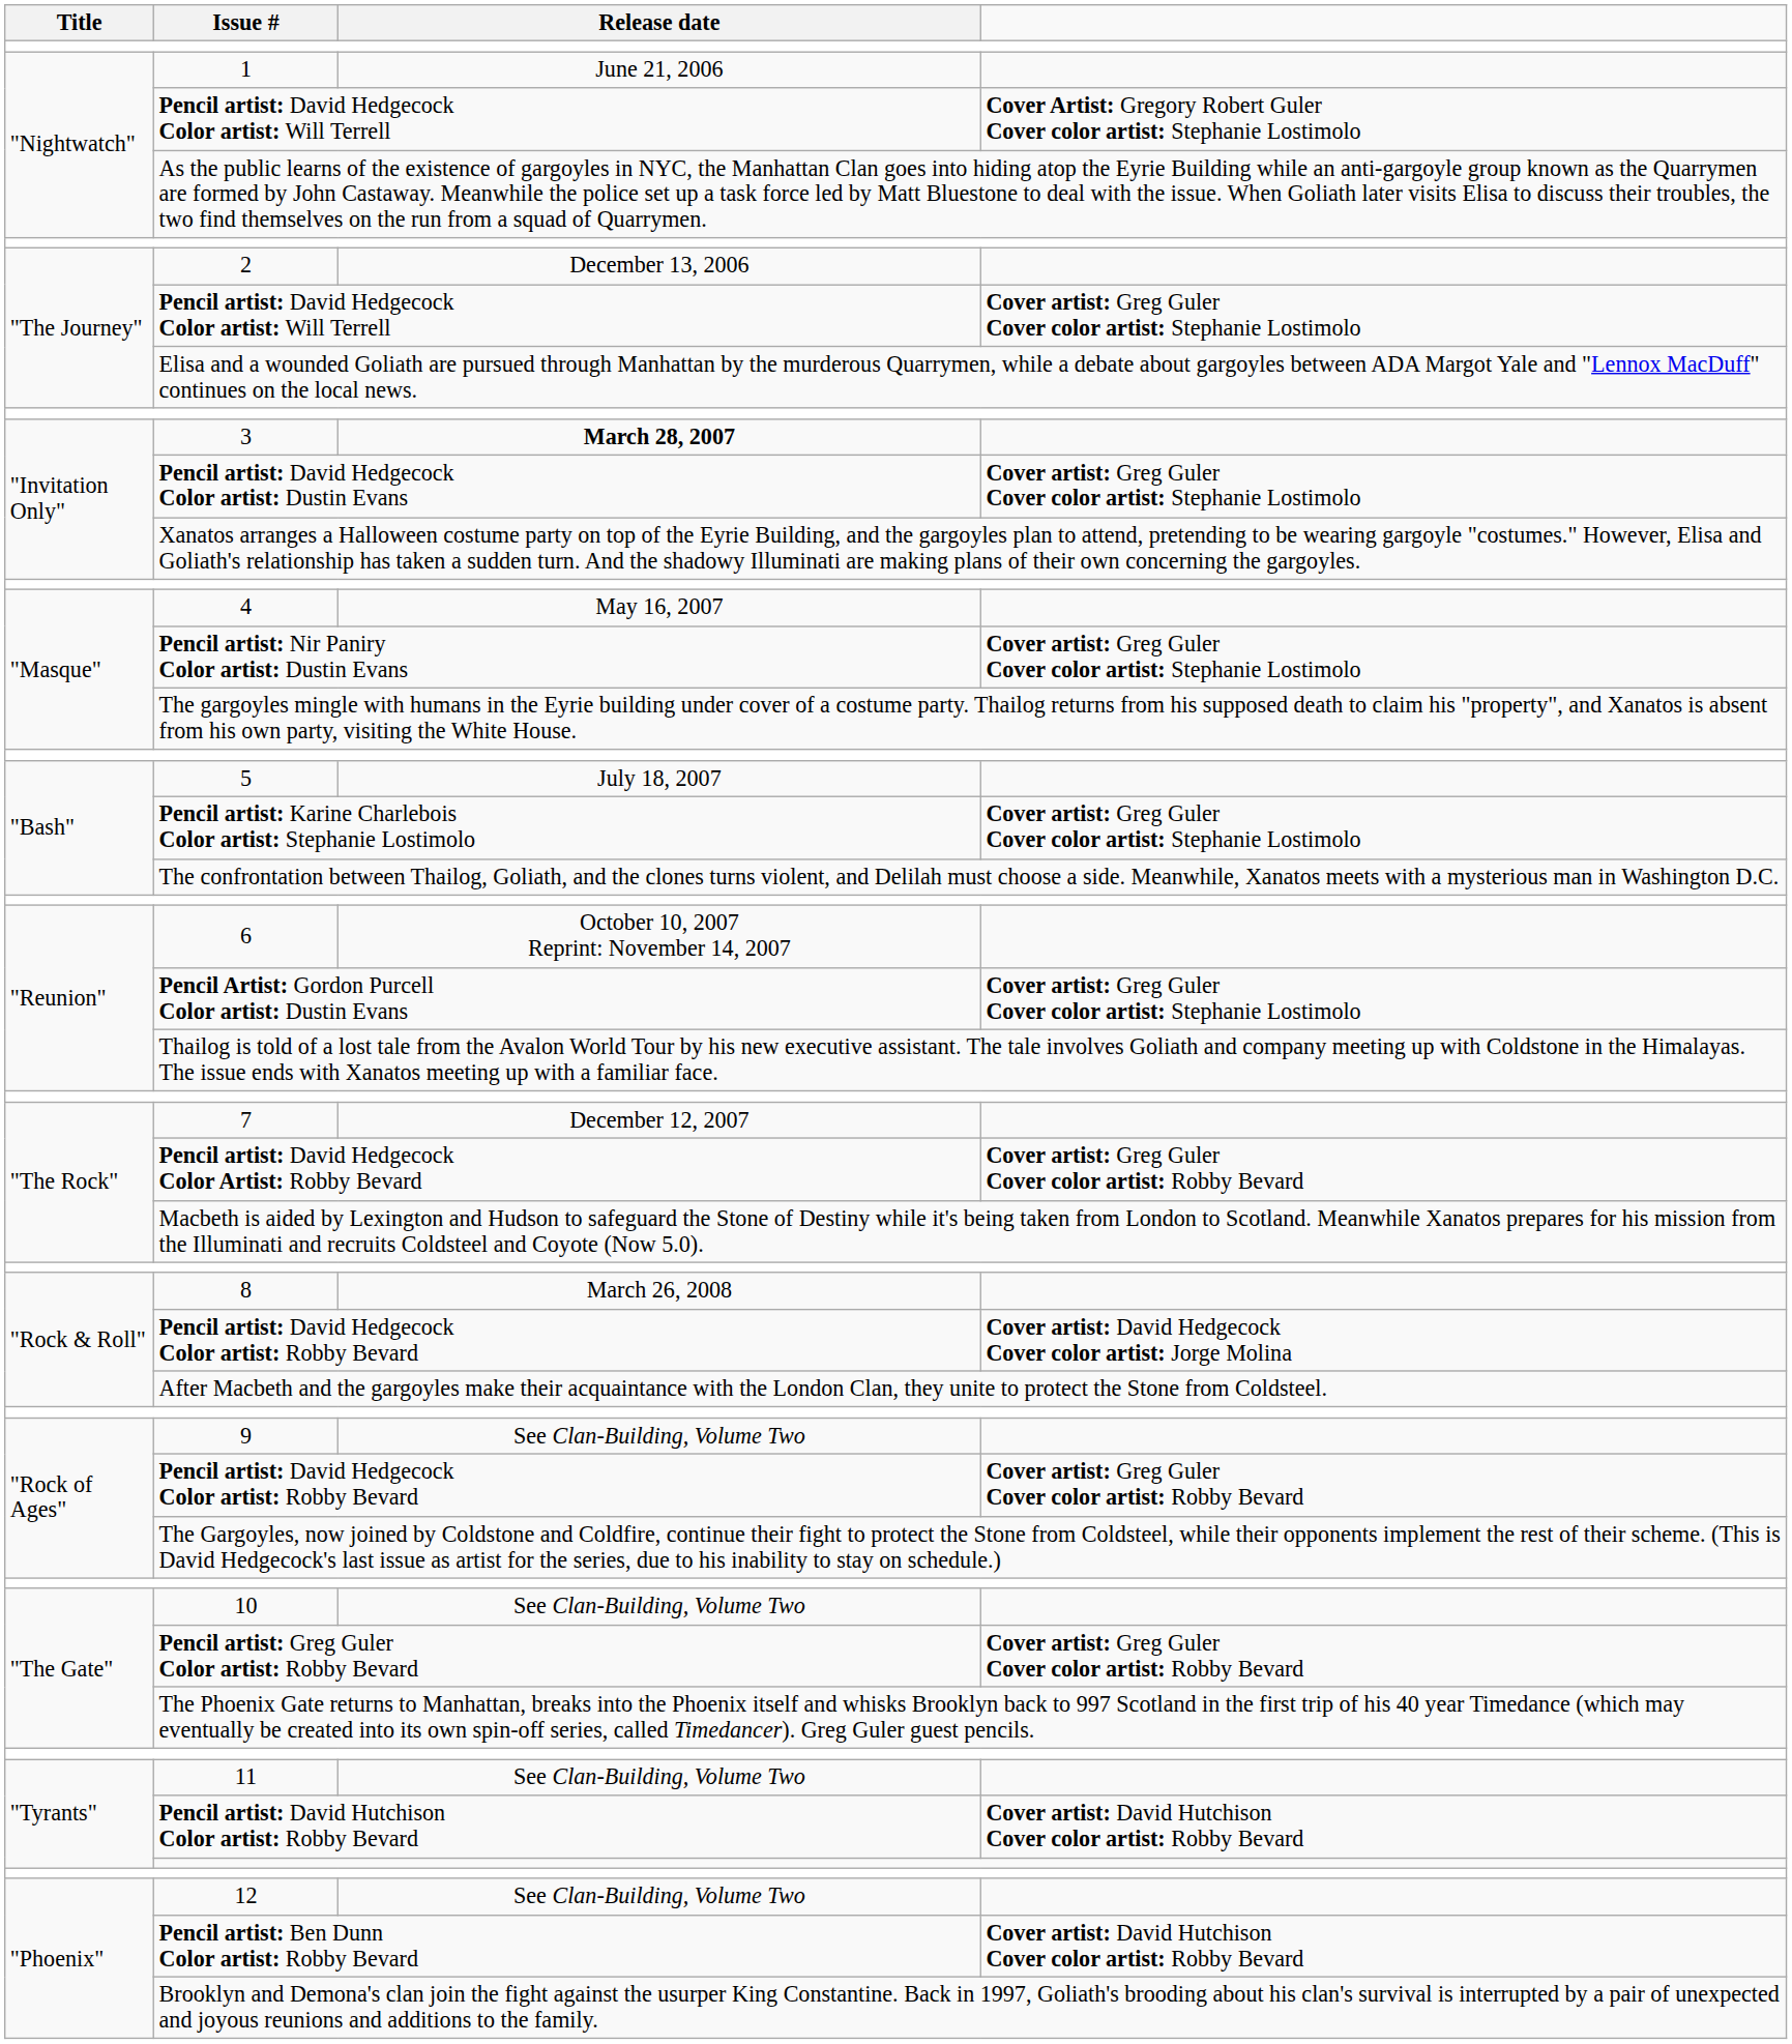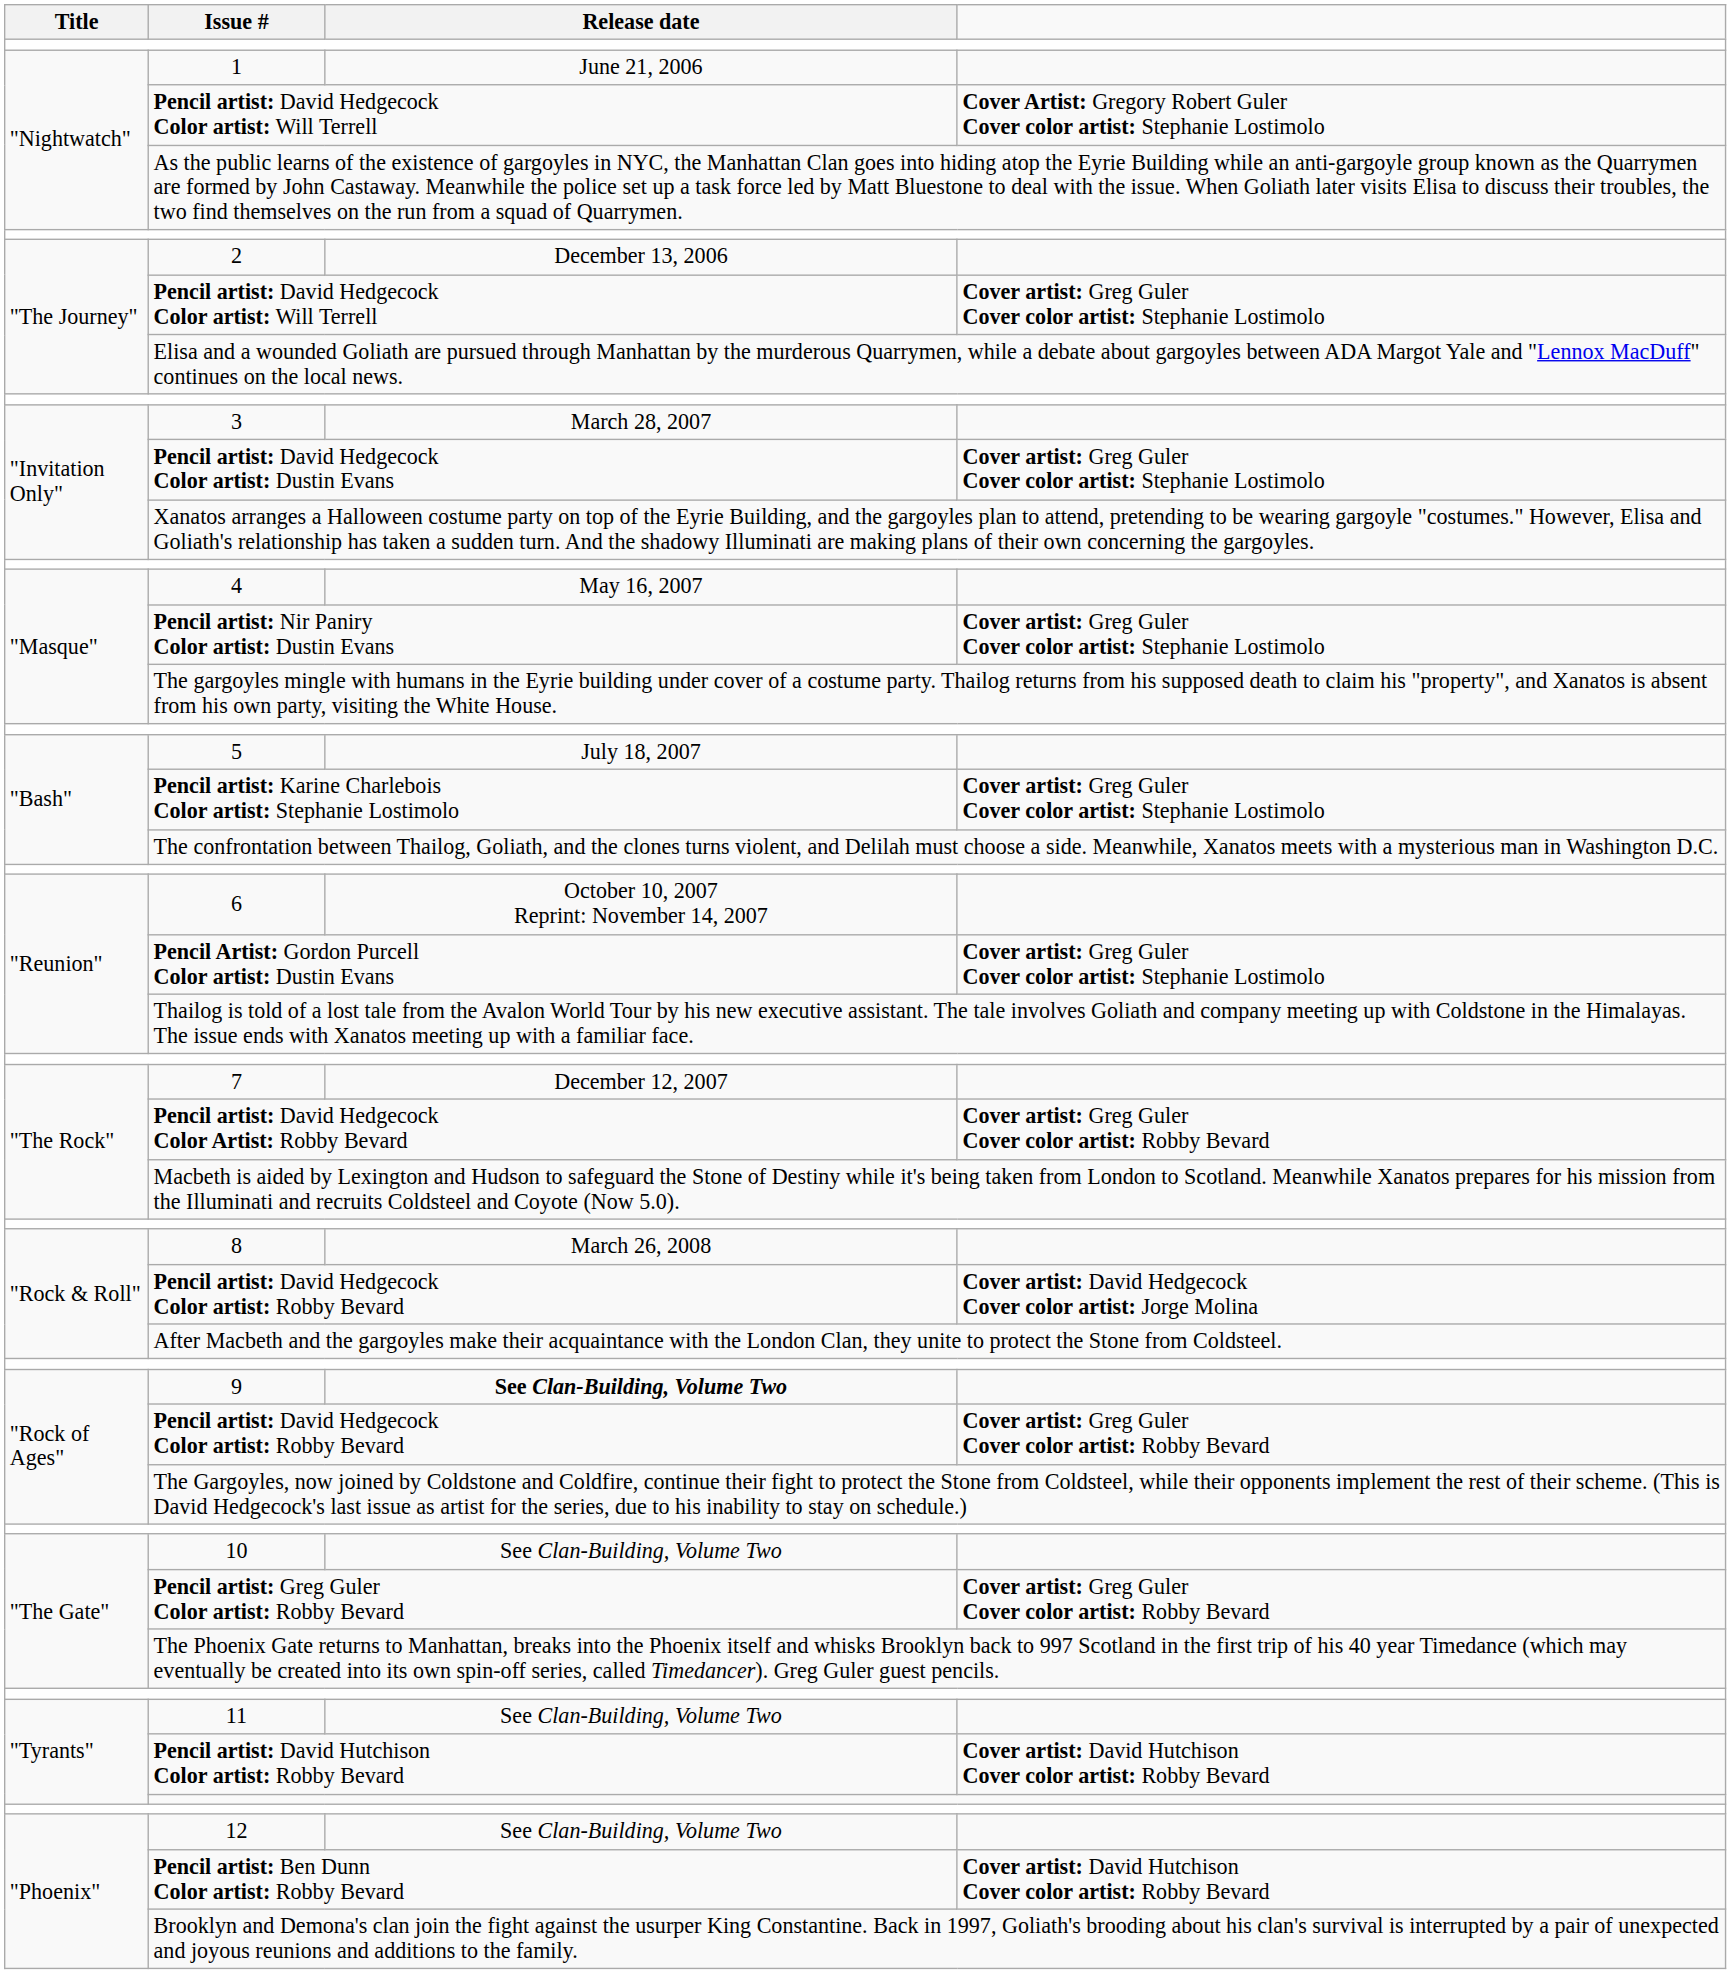3 | Release date: bold -> normal
9 | Release date: normal -> bold
